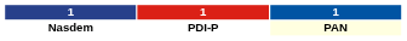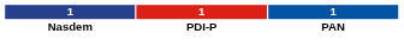Nasdem | column 3: lightyellow background -> no background
